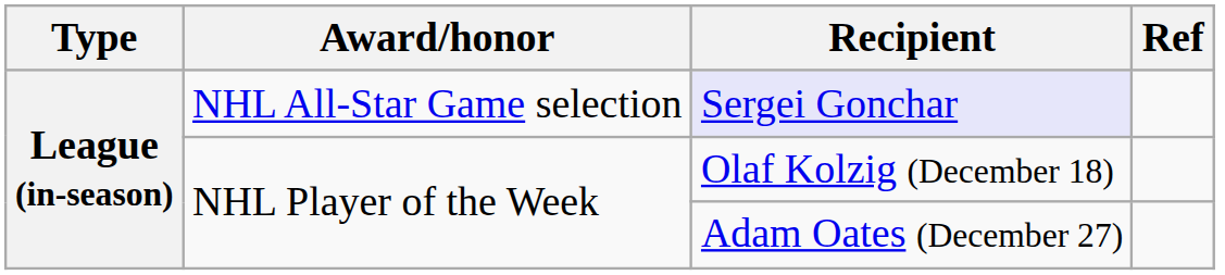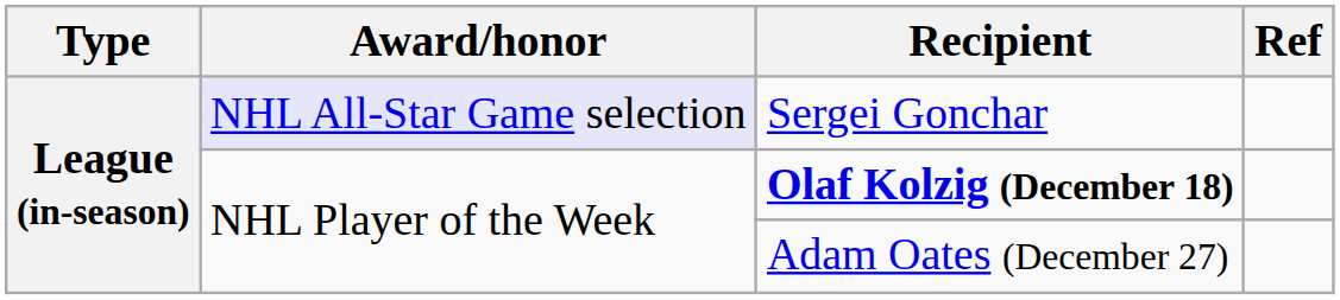Sergei Gonchar | Award/honor: no background -> lavender background
Sergei Gonchar | Recipient: lavender background -> no background
Olaf Kolzig (December 18) | Recipient: normal -> bold
